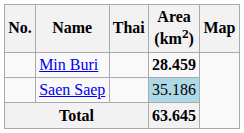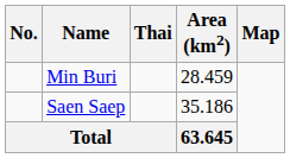Min Buri | Area (km2): bold -> normal
Saen Saep | Area (km2): lightblue background -> no background
